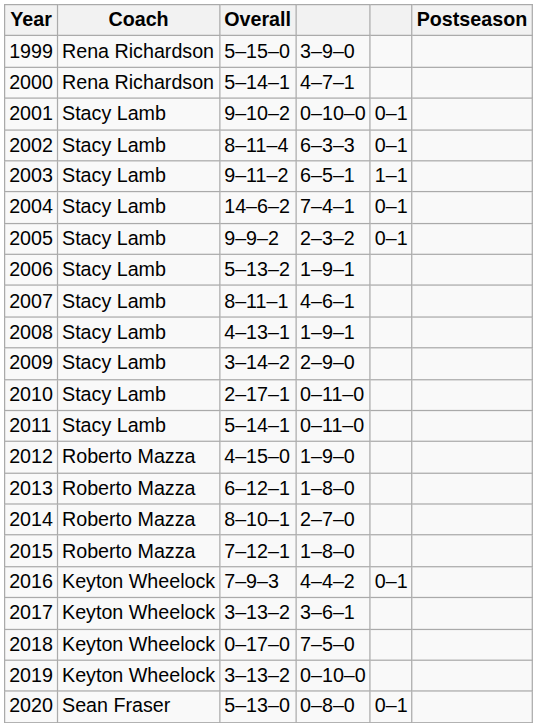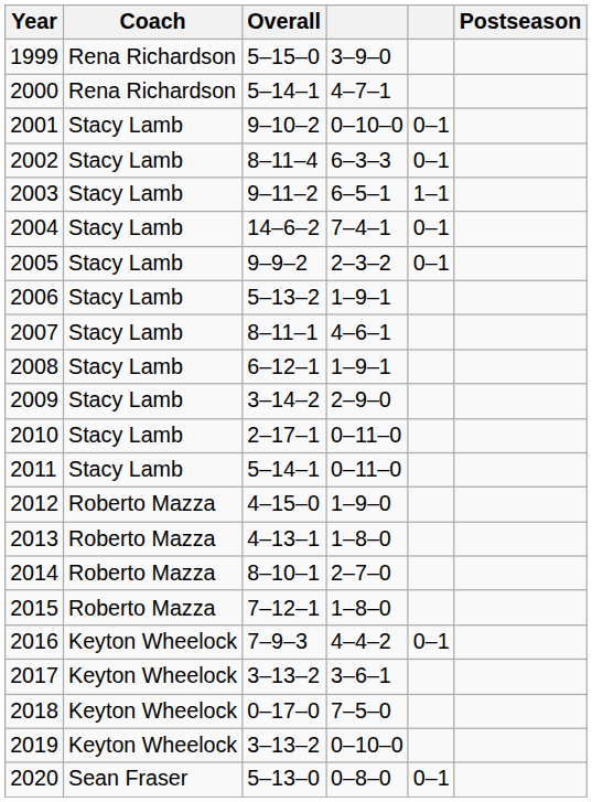2008 | Overall: 4–13–1 -> 6–12–1
2013 | Overall: 6–12–1 -> 4–13–1
